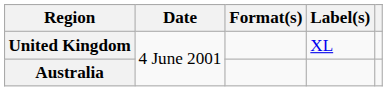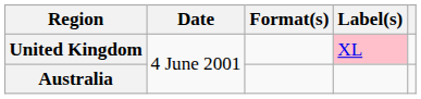United Kingdom | Label(s): no background -> pink background
